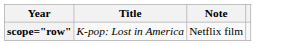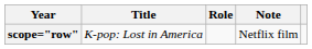+ column: Role
